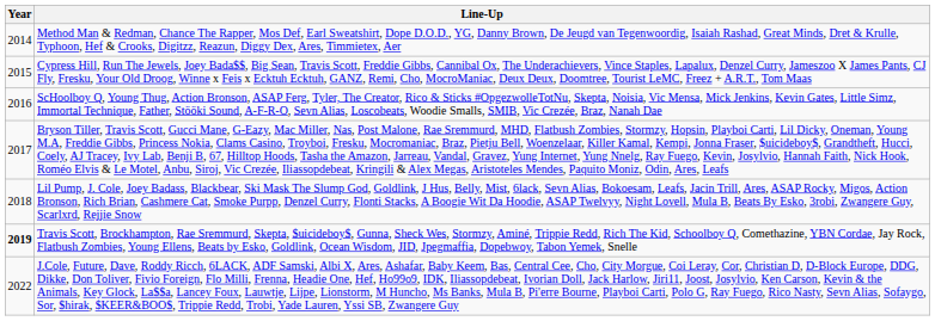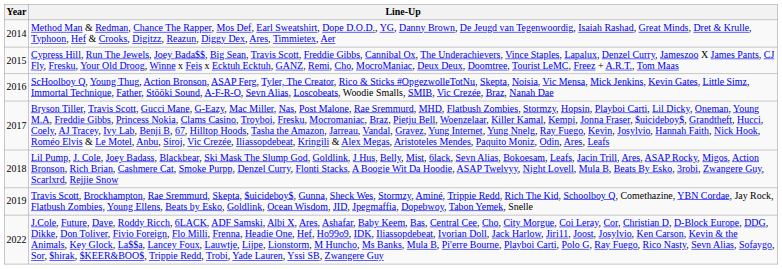row 7 | Year: bold -> normal
